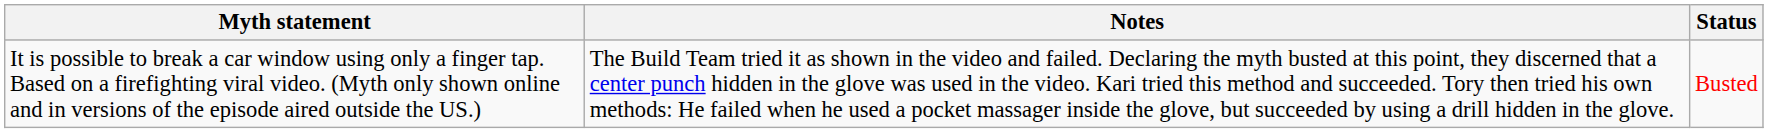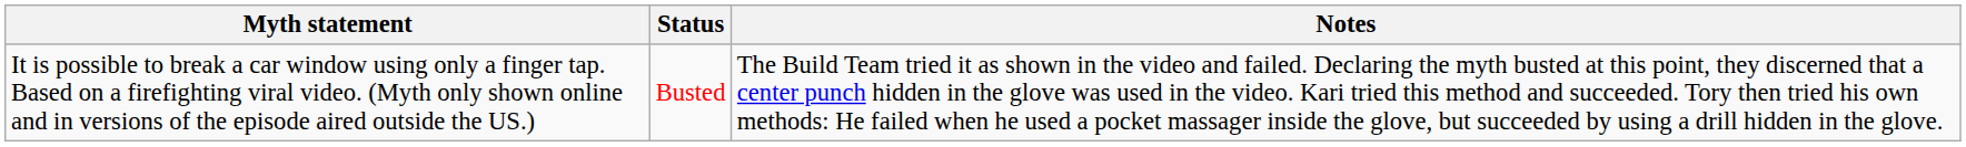columns swapped: Status <-> Notes
